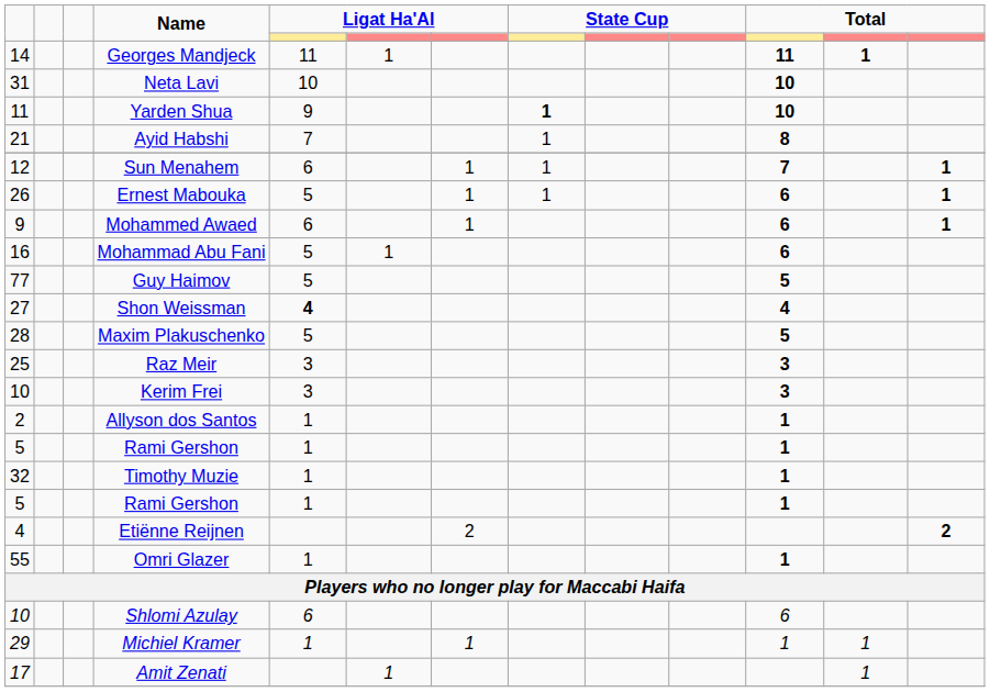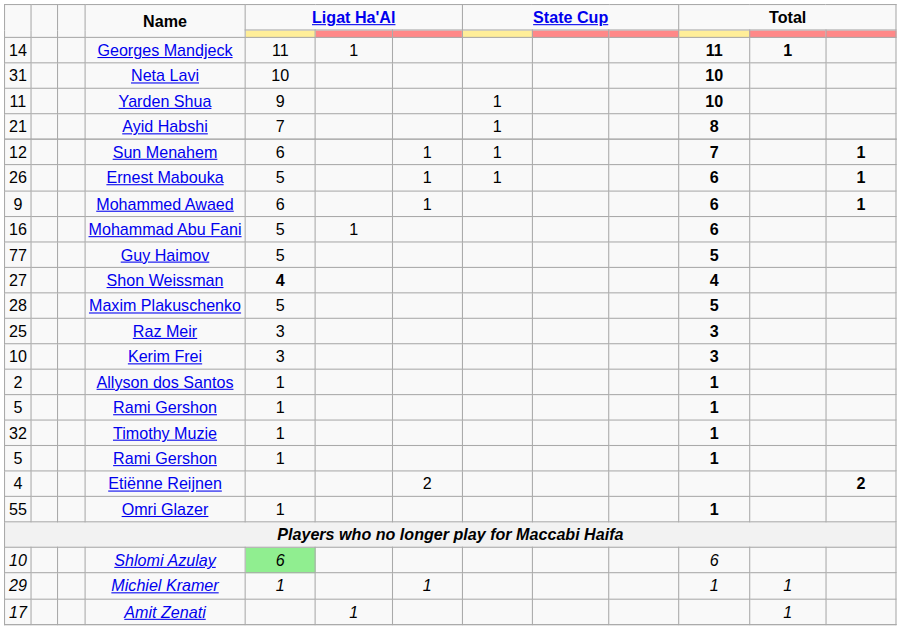Yarden Shua | column 8: bold -> normal
Shlomi Azulay | column 5: no background -> lightgreen background
